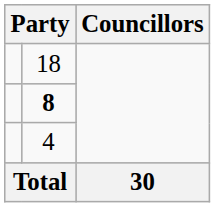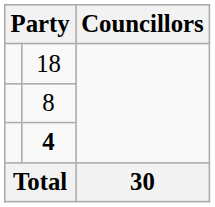8 | column 2: bold -> normal
4 | column 2: normal -> bold
